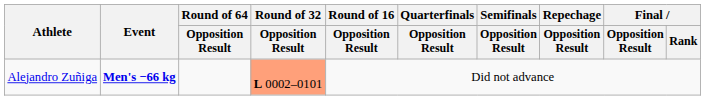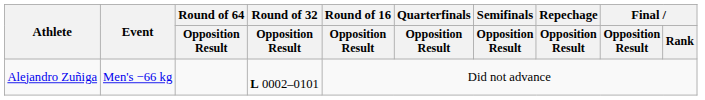Alejandro Zuñiga | Event: bold -> normal
Alejandro Zuñiga | Round of 32 / Opposition Result: lightsalmon background -> no background
